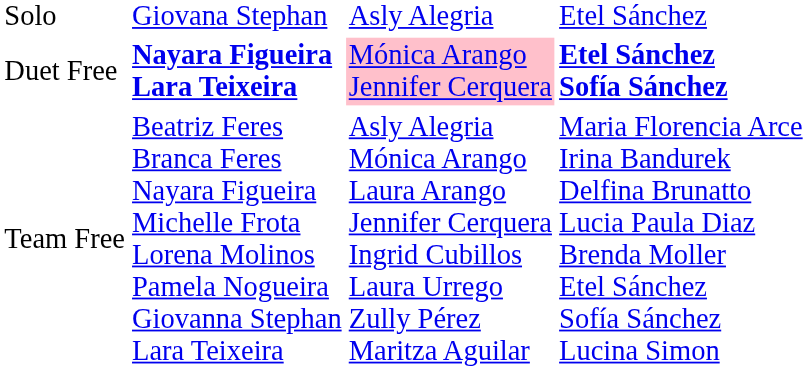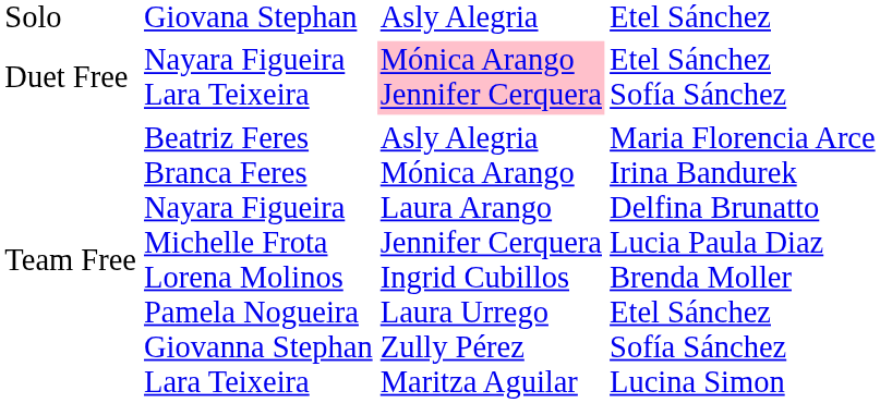Duet Free | column 2: bold -> normal
Duet Free | column 4: bold -> normal
